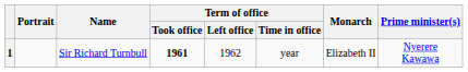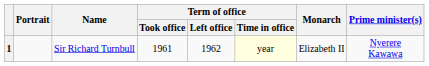1 | Term of office / Took office: bold -> normal
1 | Term of office / Time in office: no background -> lightyellow background
